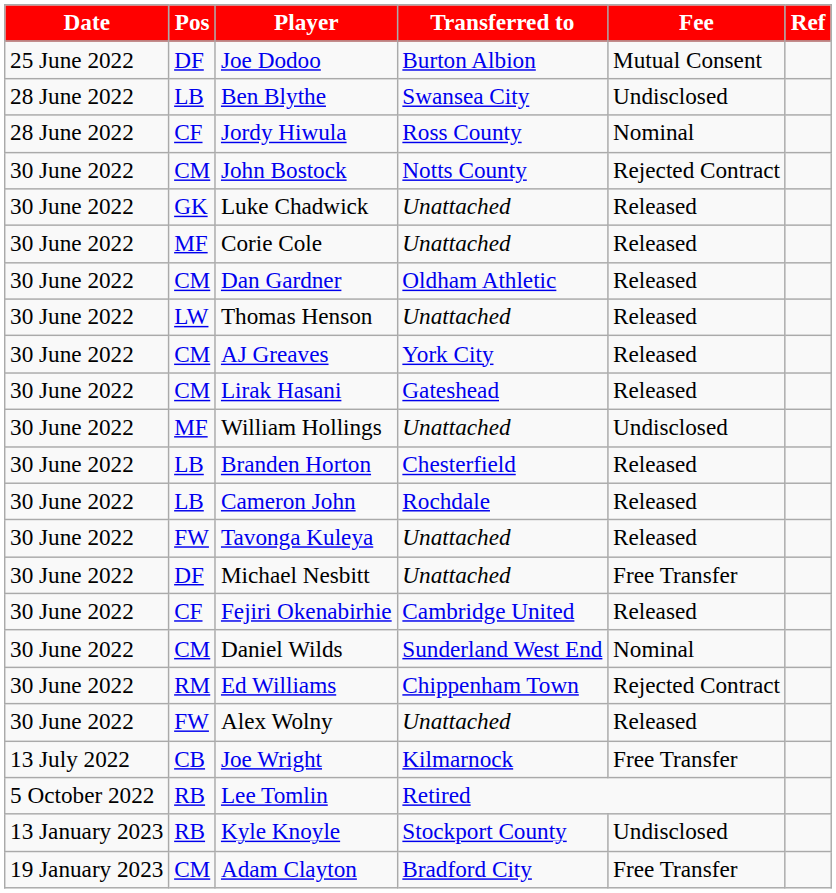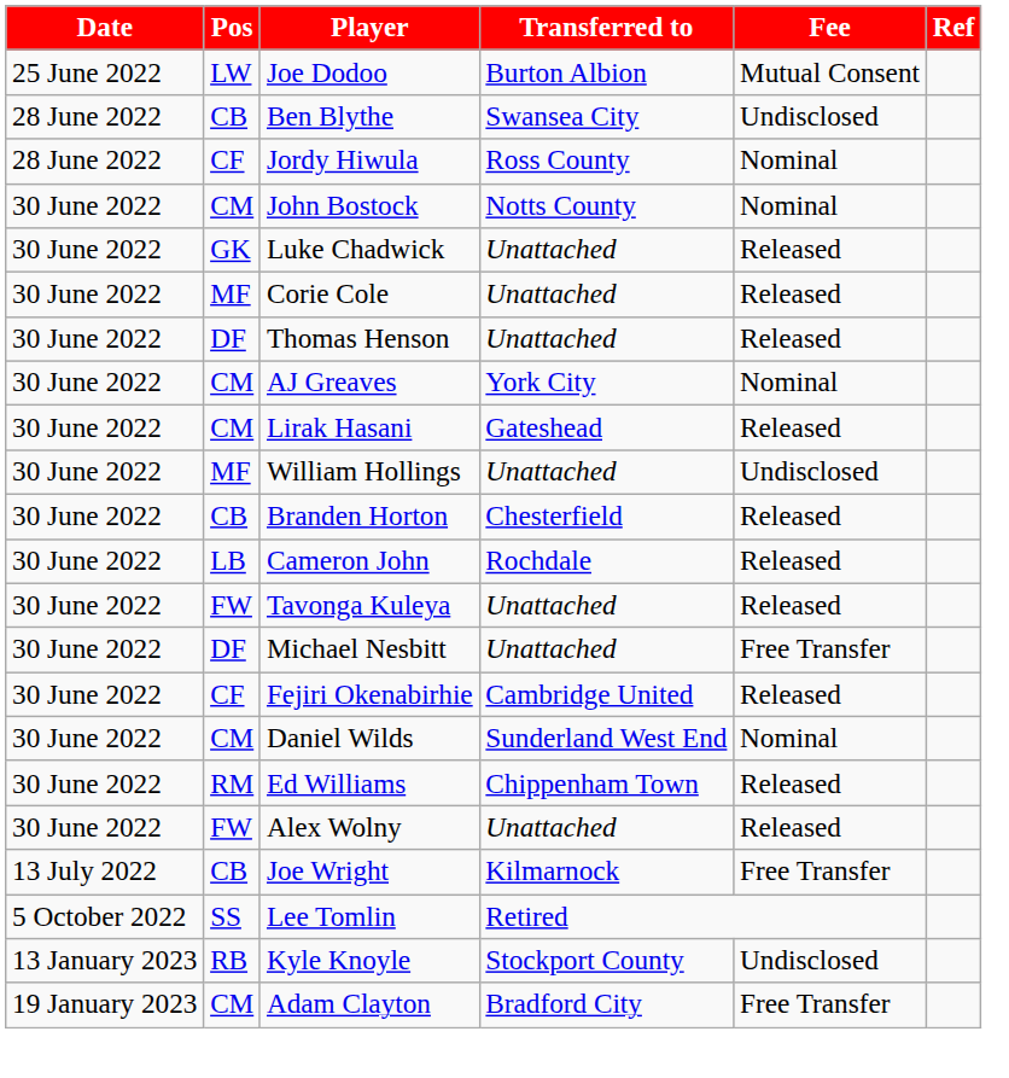Joe Dodoo | Pos: DF -> LW
Ben Blythe | Pos: LB -> CB
John Bostock | Fee: Rejected Contract -> Nominal
- row: 30 June 2022 | CM | Dan Gardner | Oldham Athletic | Released
Thomas Henson | Pos: LW -> DF
AJ Greaves | Fee: Released -> Nominal
Branden Horton | Pos: LB -> CB
Ed Williams | Fee: Rejected Contract -> Released
Lee Tomlin | Pos: RB -> SS
